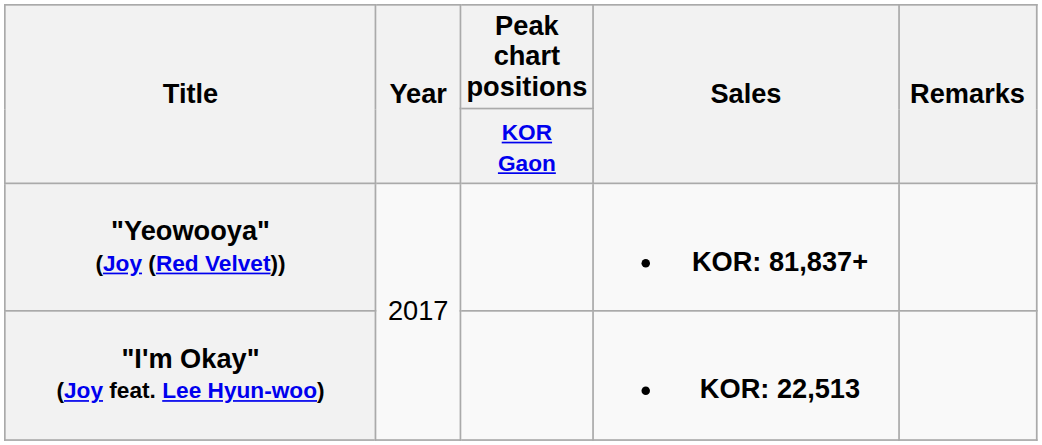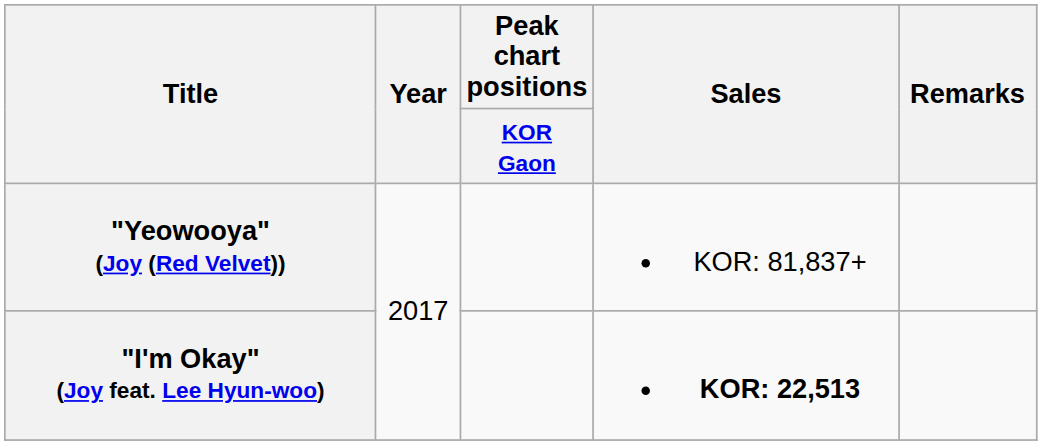"Yeowooya" (Joy (Red Velvet)) | Sales: bold -> normal
